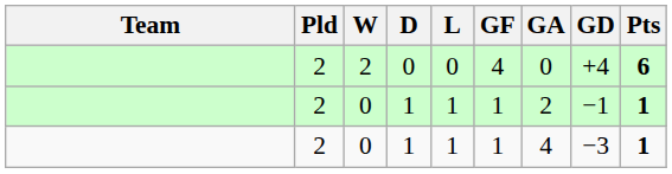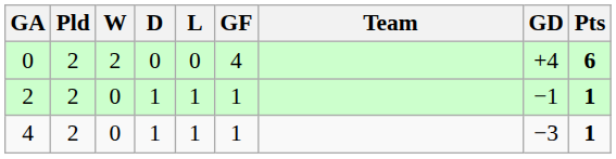columns swapped: Team <-> GA
